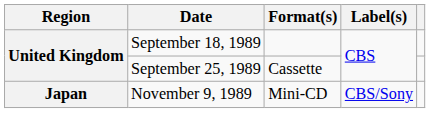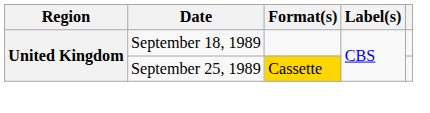September 25, 1989 | Format(s): no background -> gold background
- row: Japan | November 9, 1989 | Mini-CD | CBS/Sony
